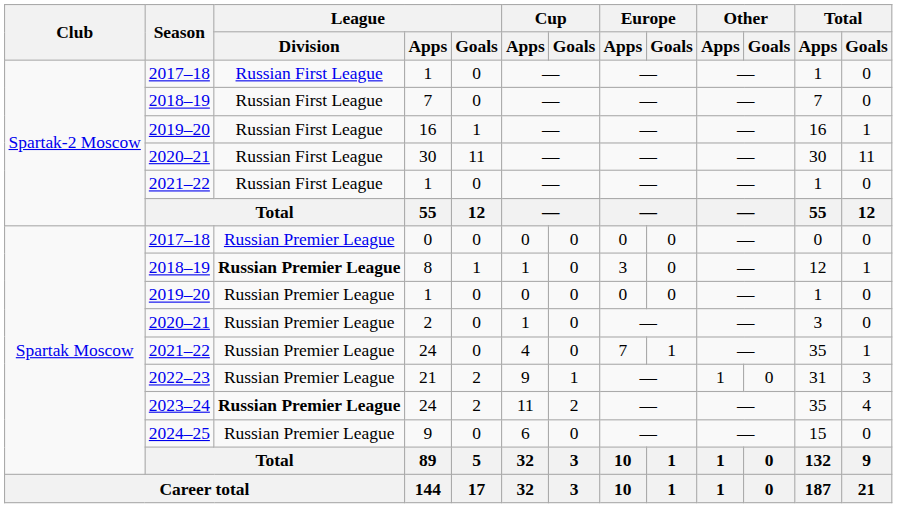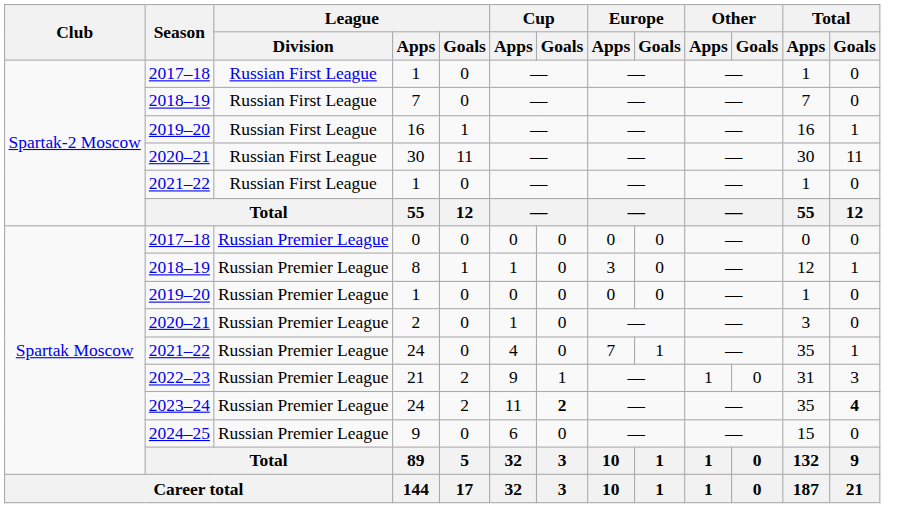8 | League / Division: bold -> normal
2023–24 / 24 | League / Division: bold -> normal
2023–24 / 24 | Cup / Goals: normal -> bold
2023–24 / 24 | Total / Goals: normal -> bold
